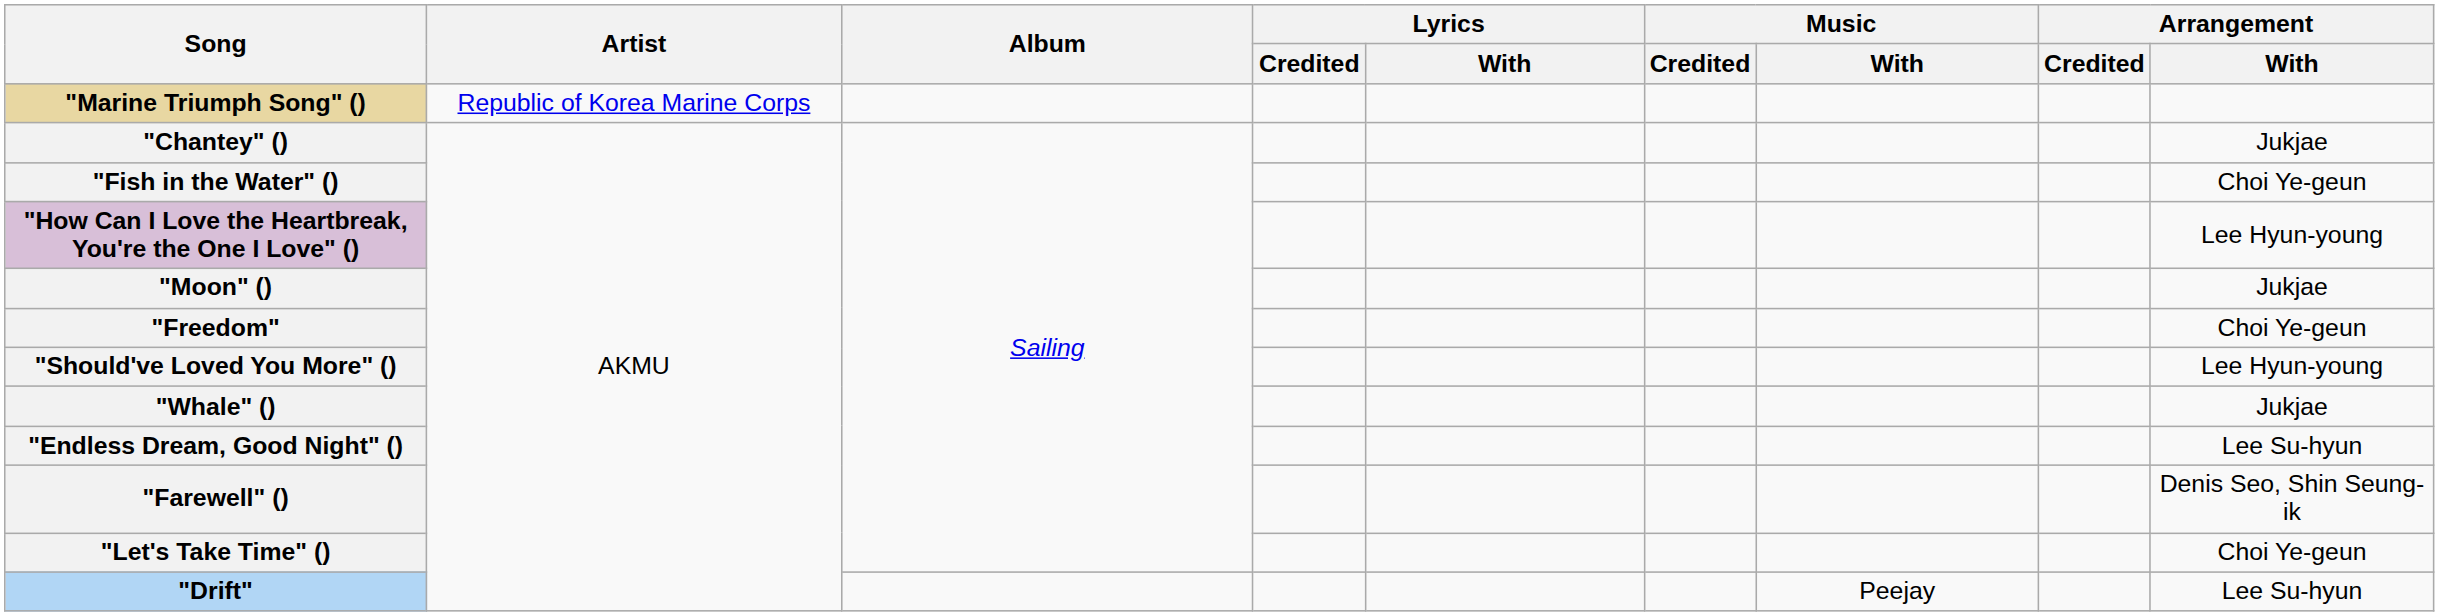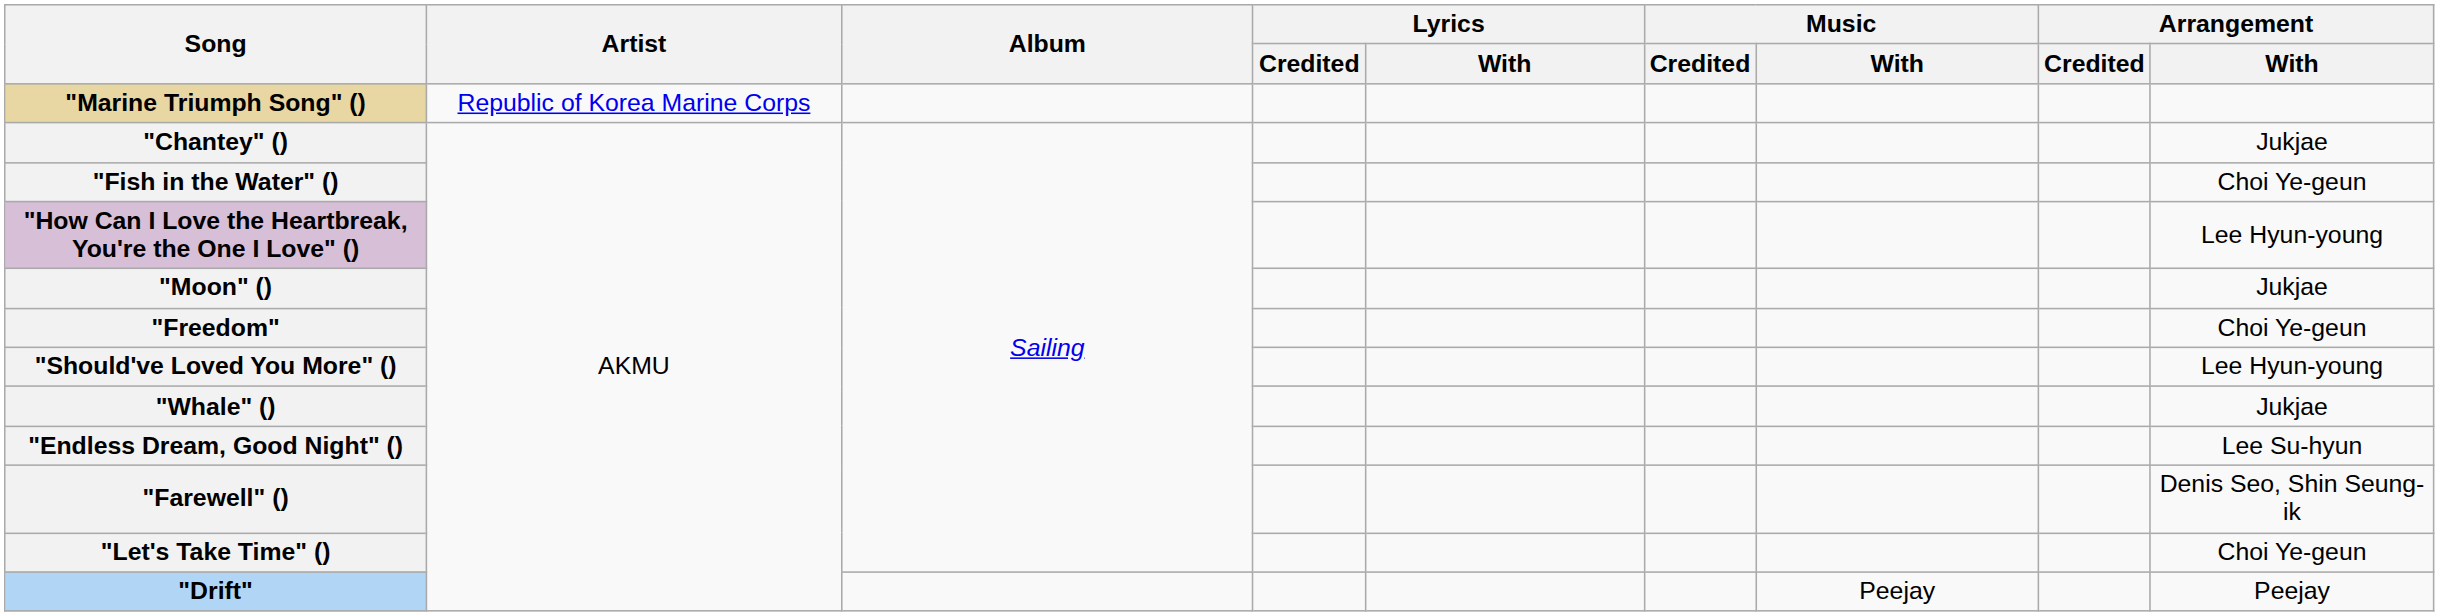"Drift" | Arrangement / With: Lee Su-hyun -> Peejay
